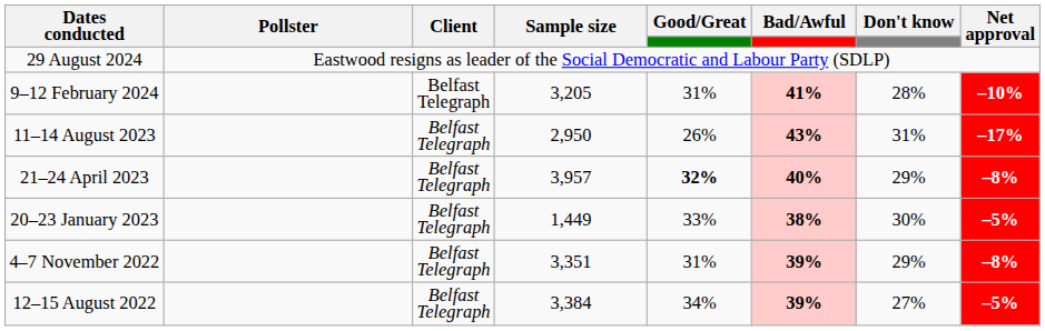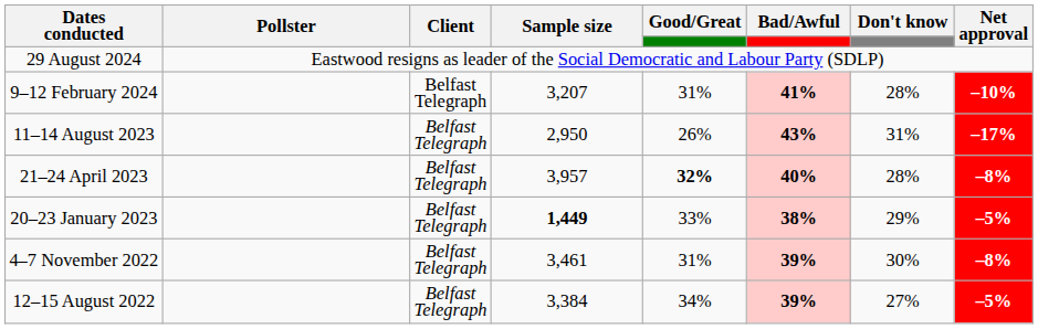9–12 February 2024 | Sample size: 3,205 -> 3,207
21–24 April 2023 | Don't know: 29% -> 28%
20–23 January 2023 | Sample size: normal -> bold
20–23 January 2023 | Don't know: 30% -> 29%
4–7 November 2022 | Sample size: 3,351 -> 3,461
4–7 November 2022 | Don't know: 29% -> 30%
